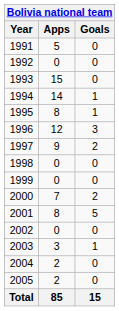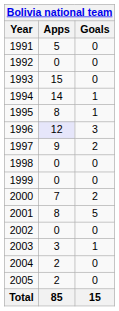1996 | Apps: no background -> lavender background
